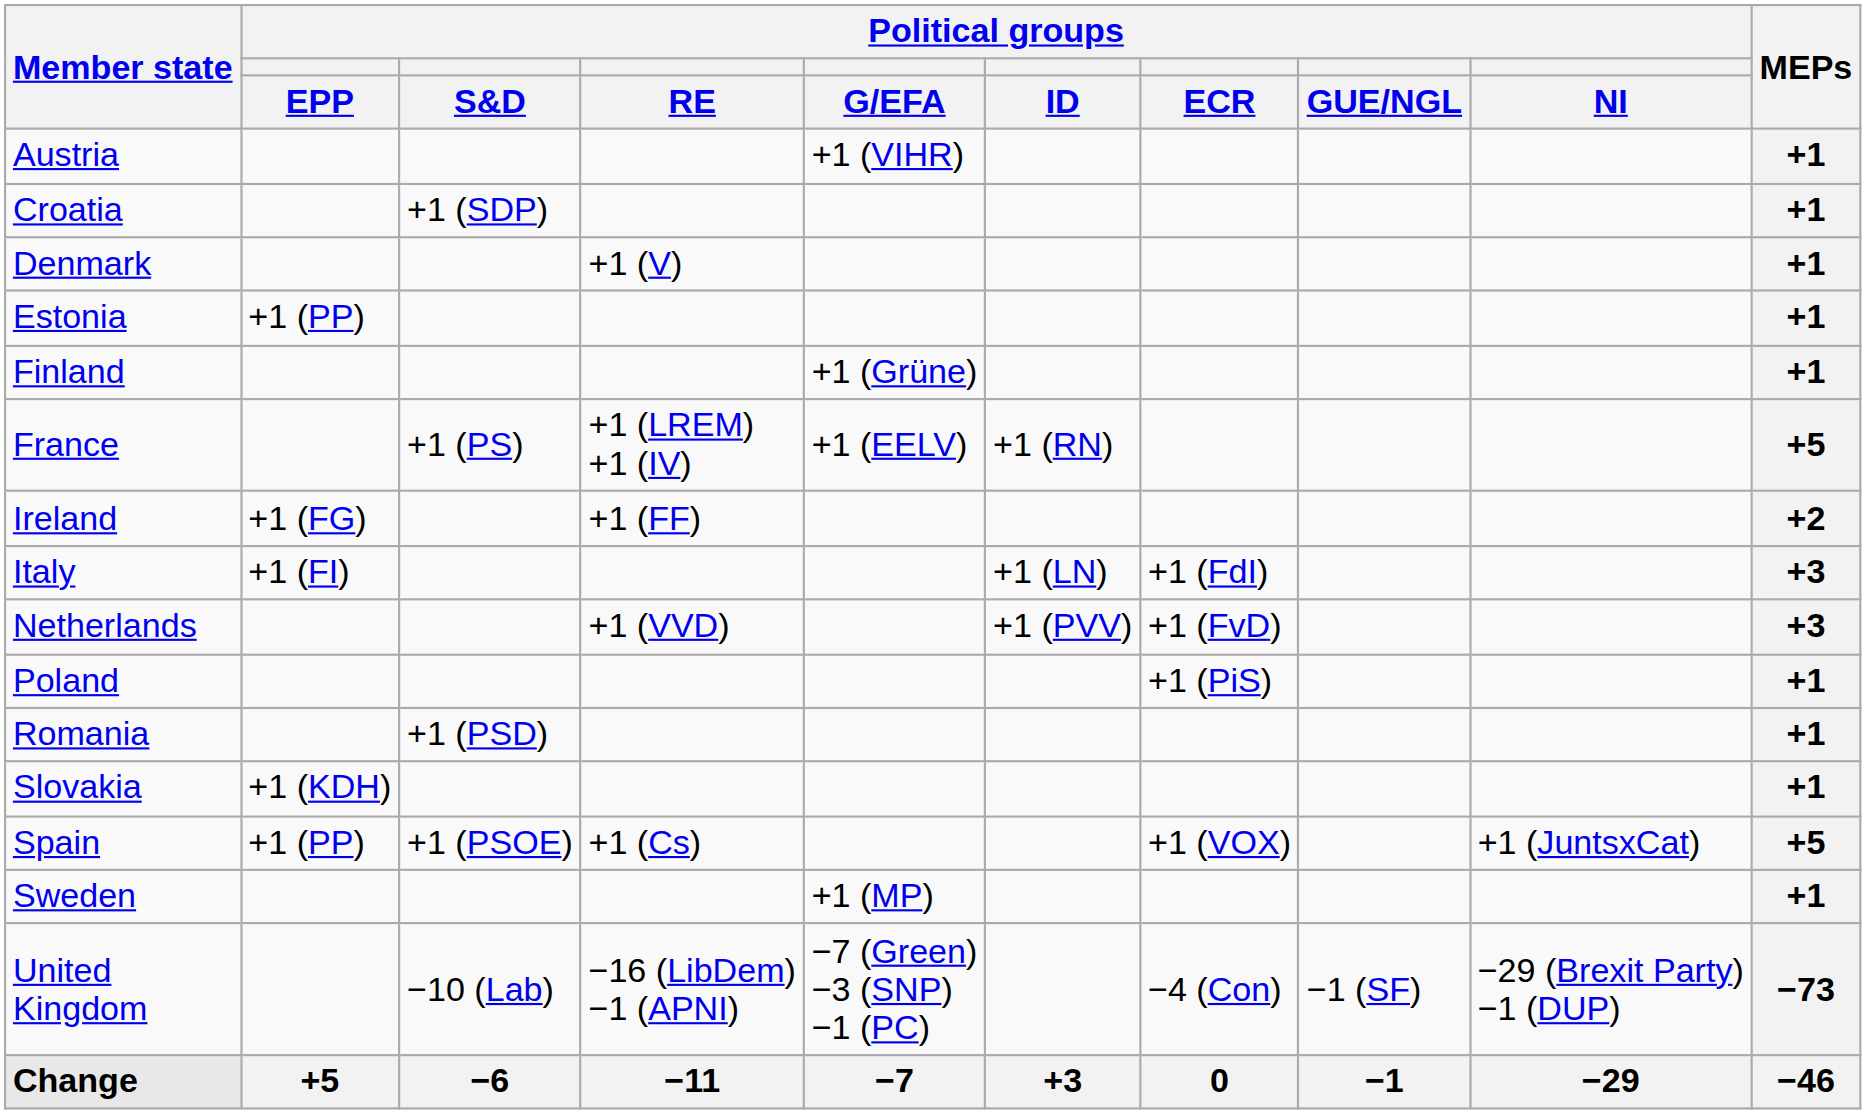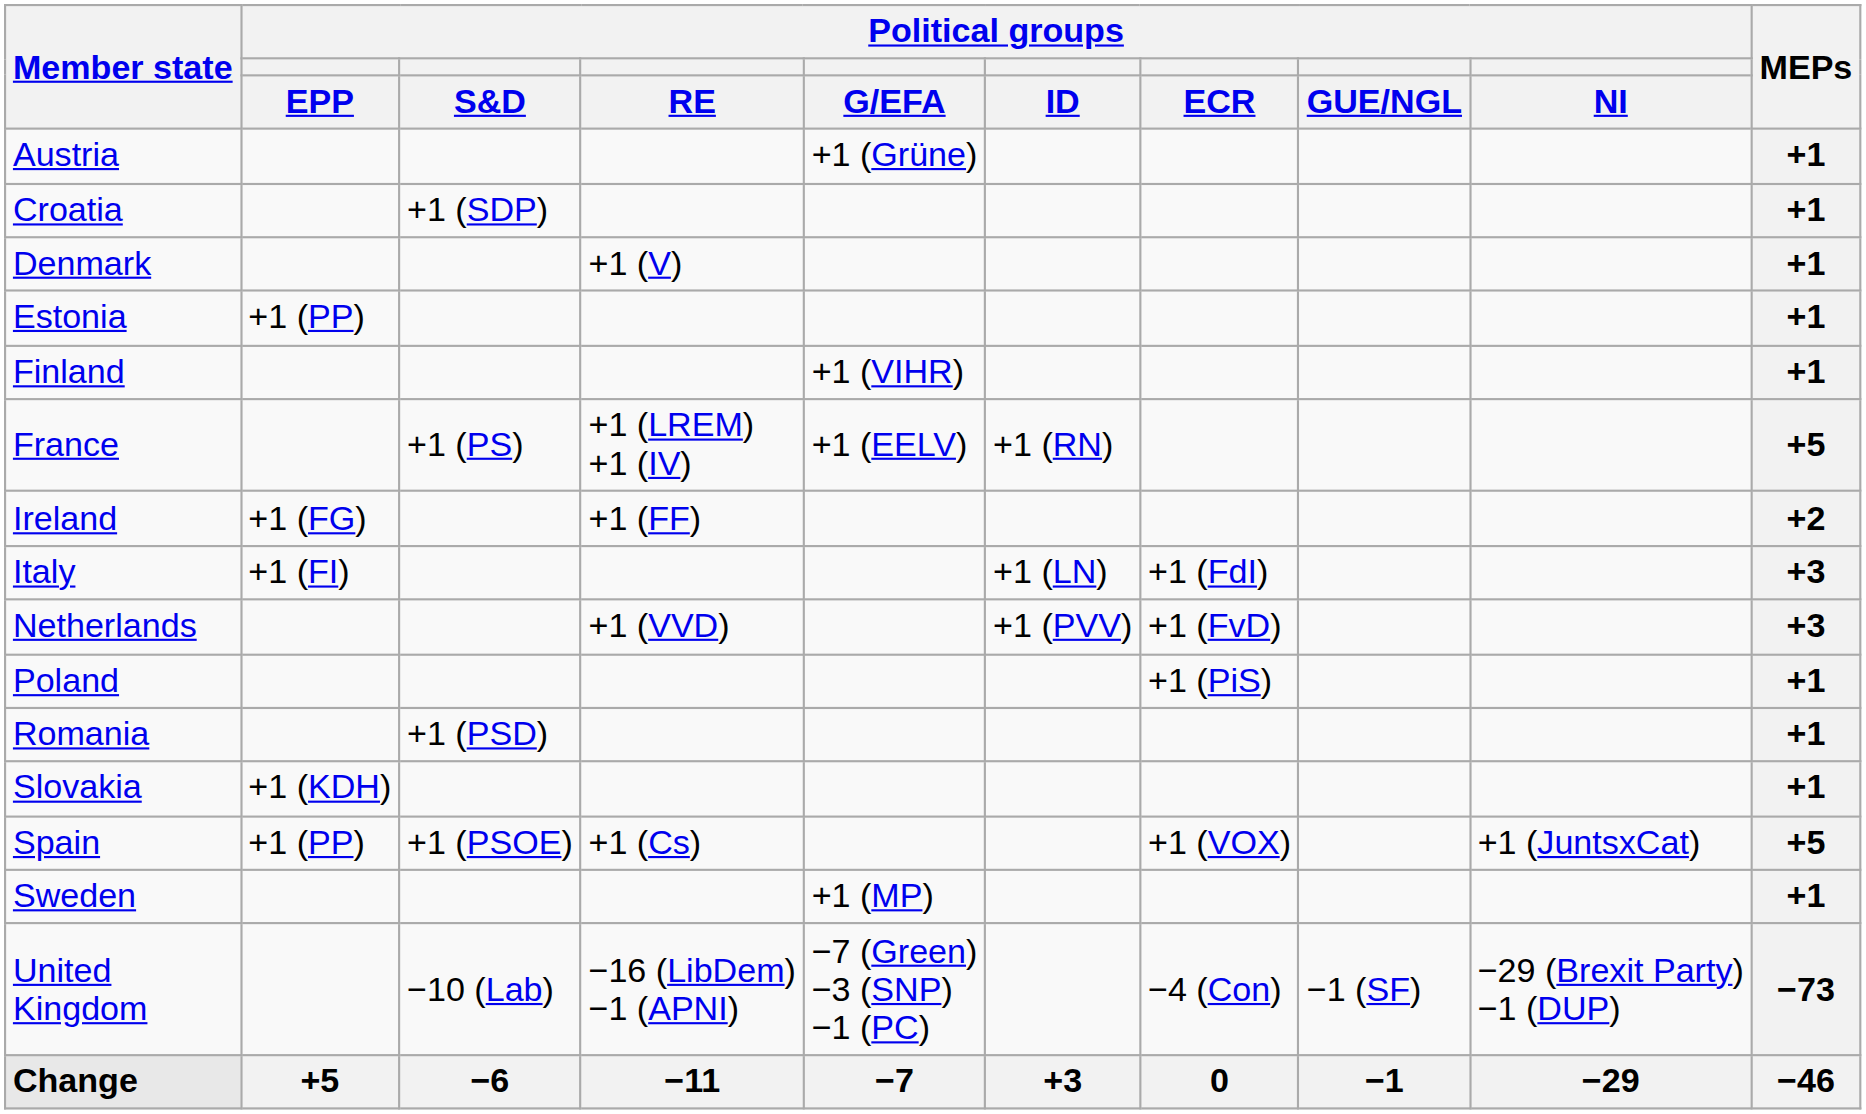Austria | Political groups / G/EFA: +1 (VIHR) -> +1 (Grüne)
Finland | Political groups / G/EFA: +1 (Grüne) -> +1 (VIHR)
